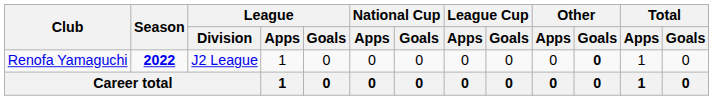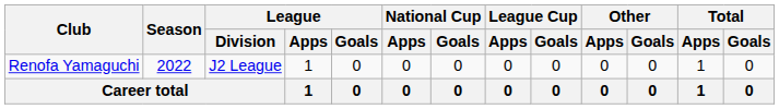Renofa Yamaguchi | Season: bold -> normal
Renofa Yamaguchi | Other / Goals: bold -> normal
